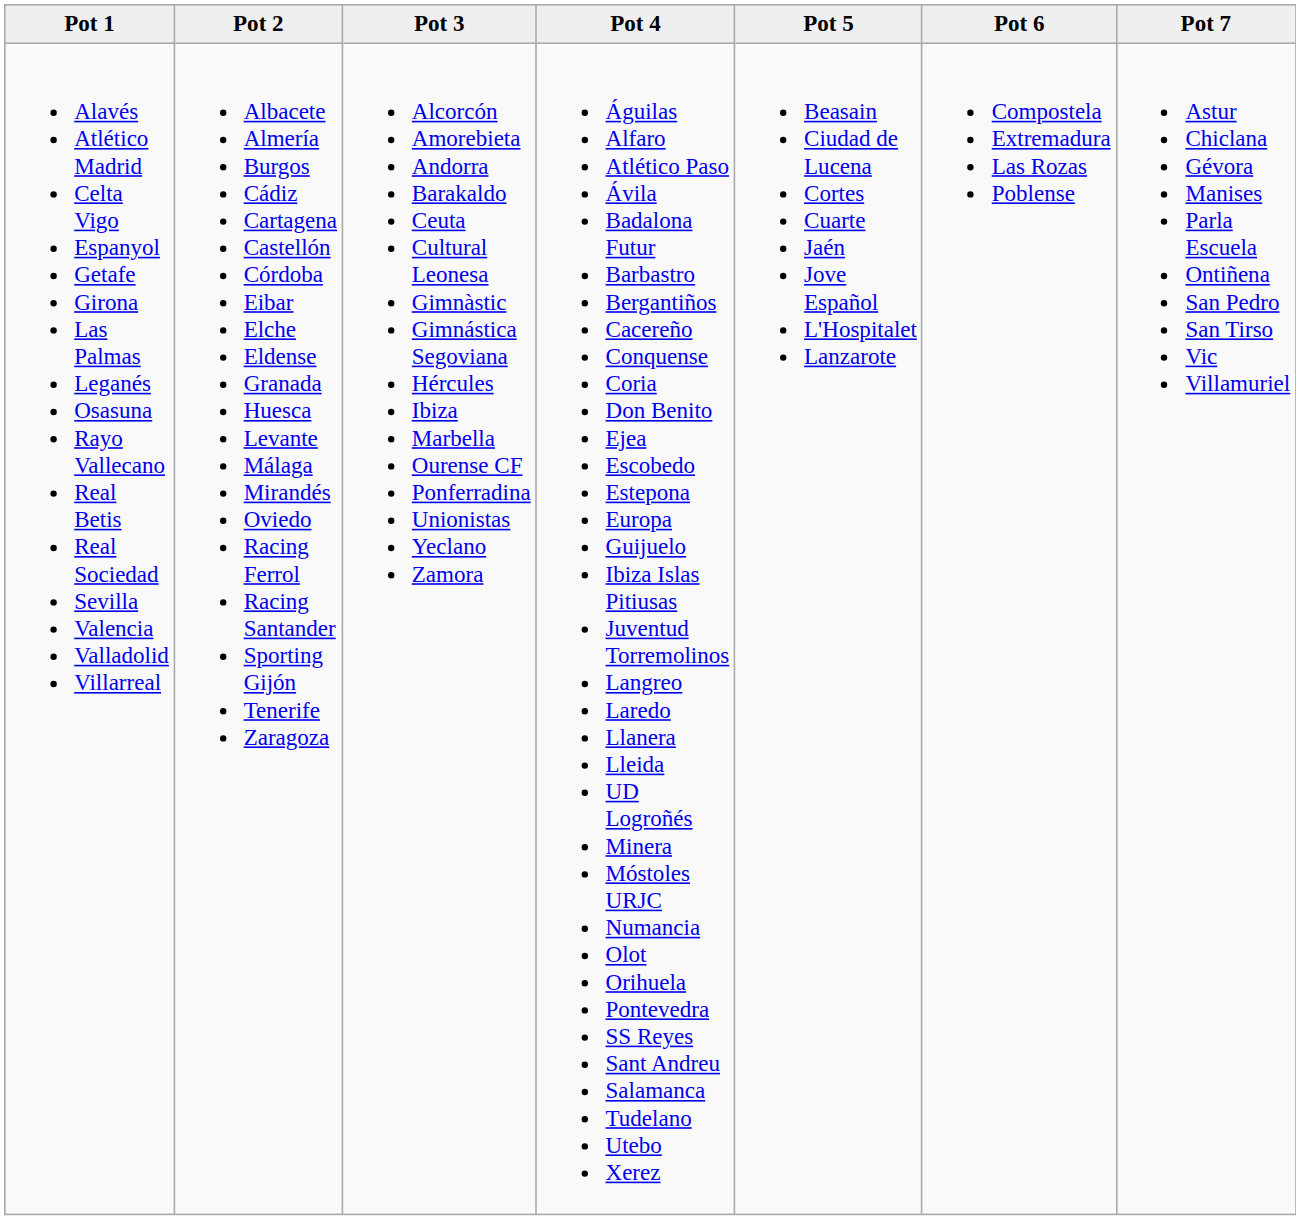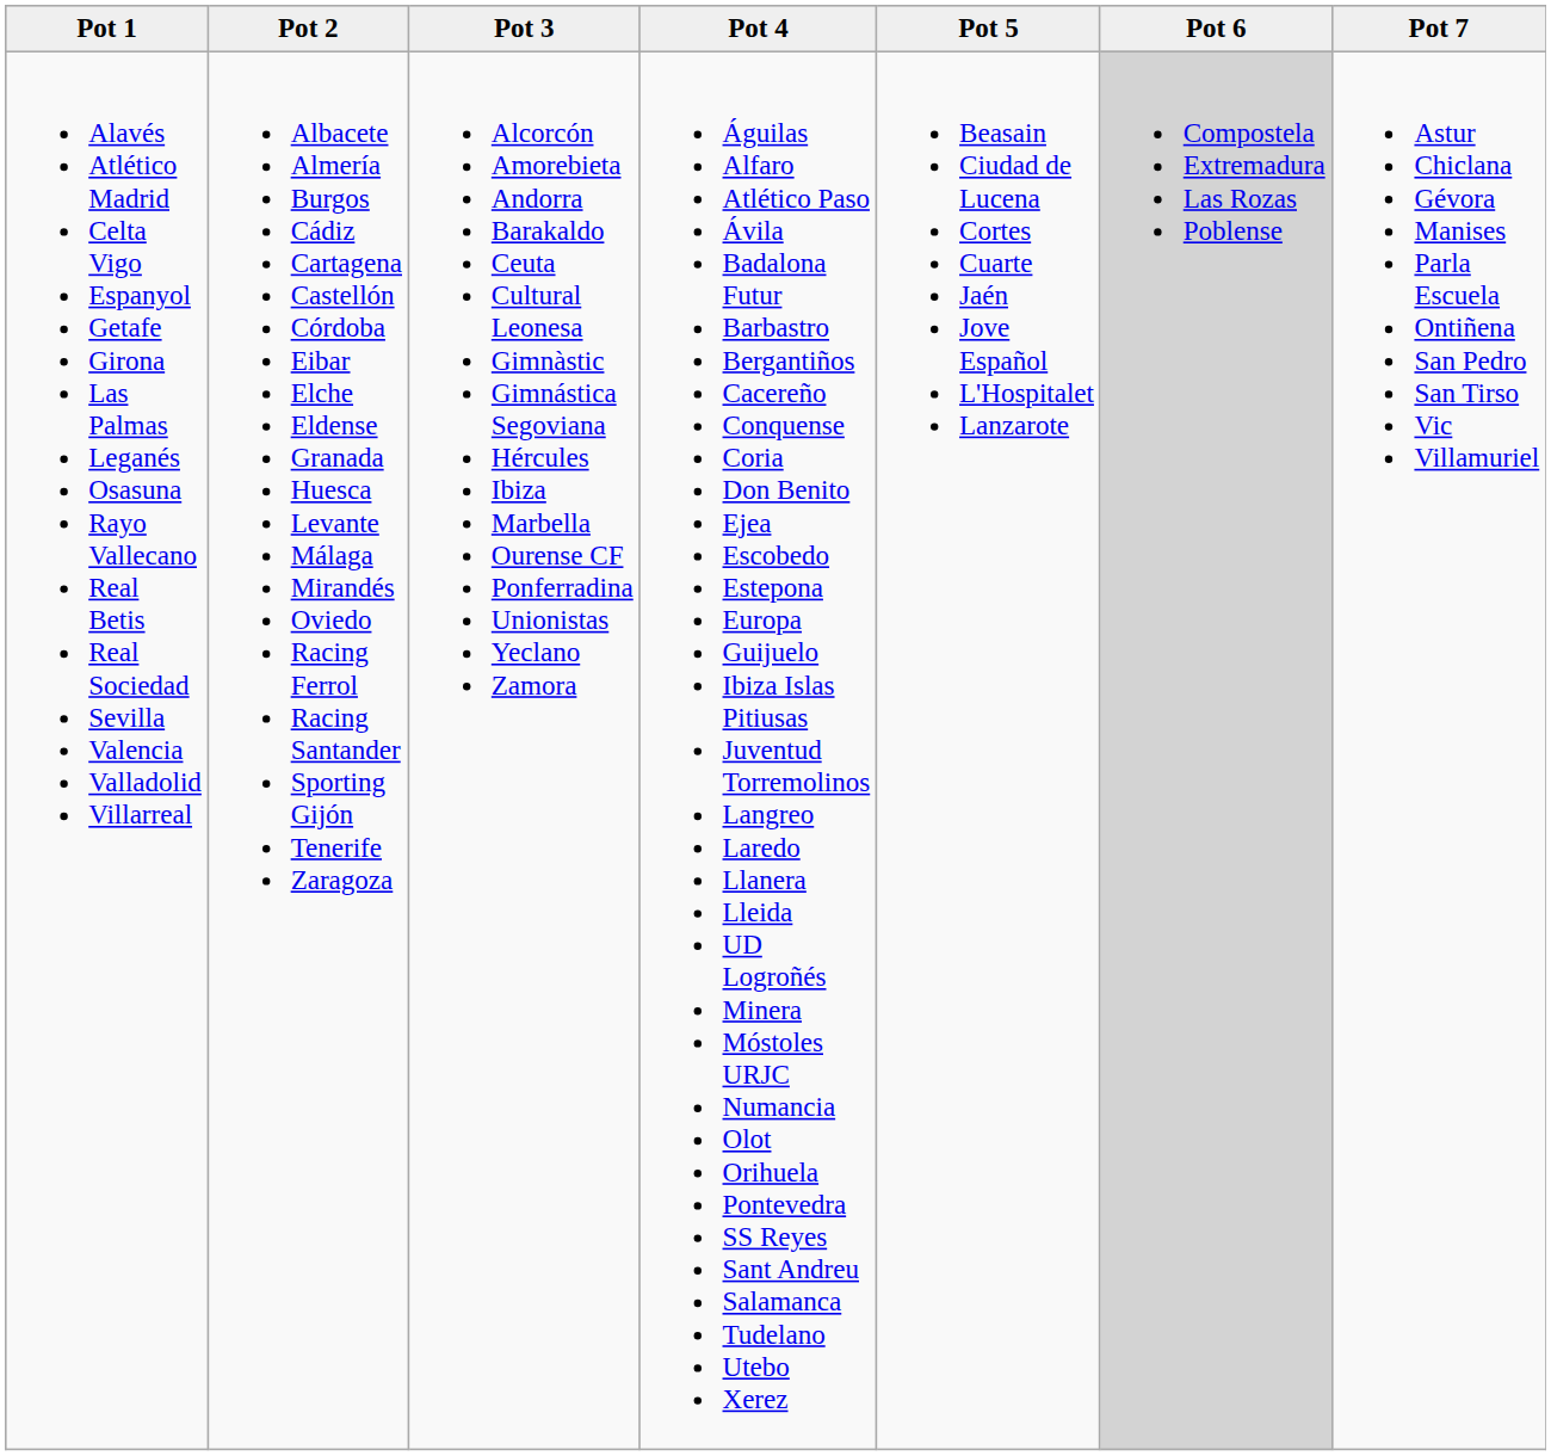row 2 | column 6: no background -> lightgrey background
